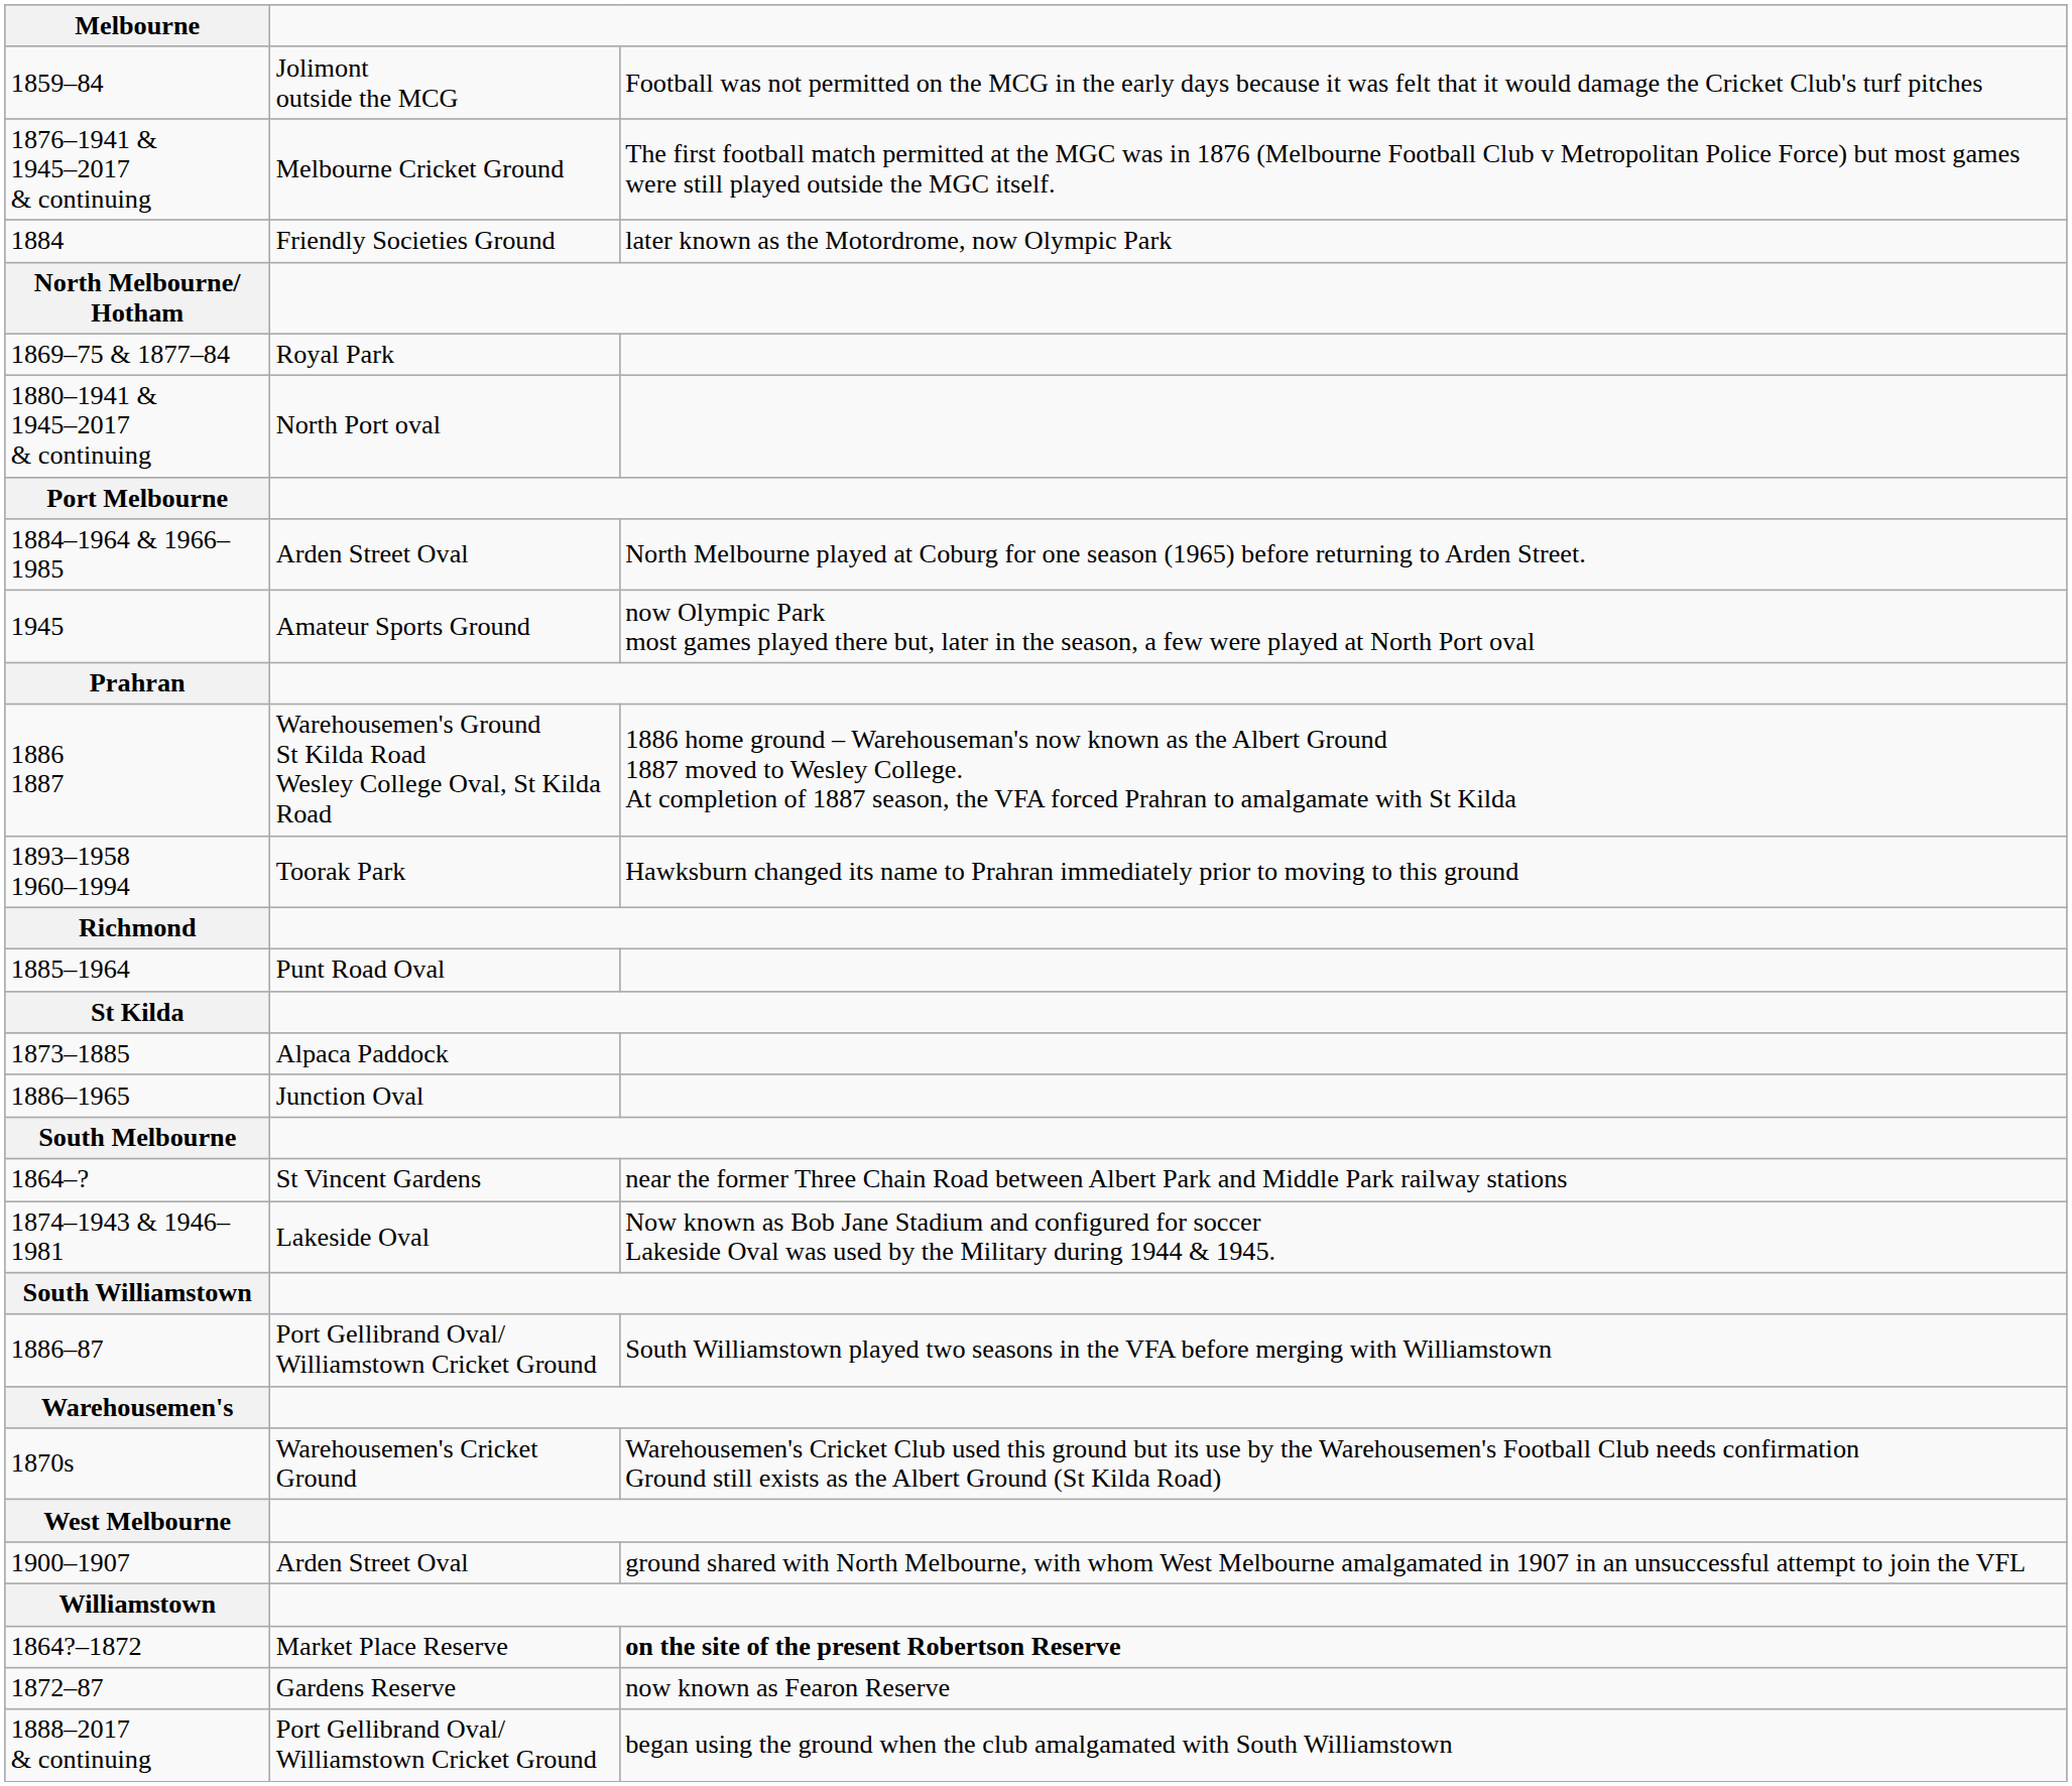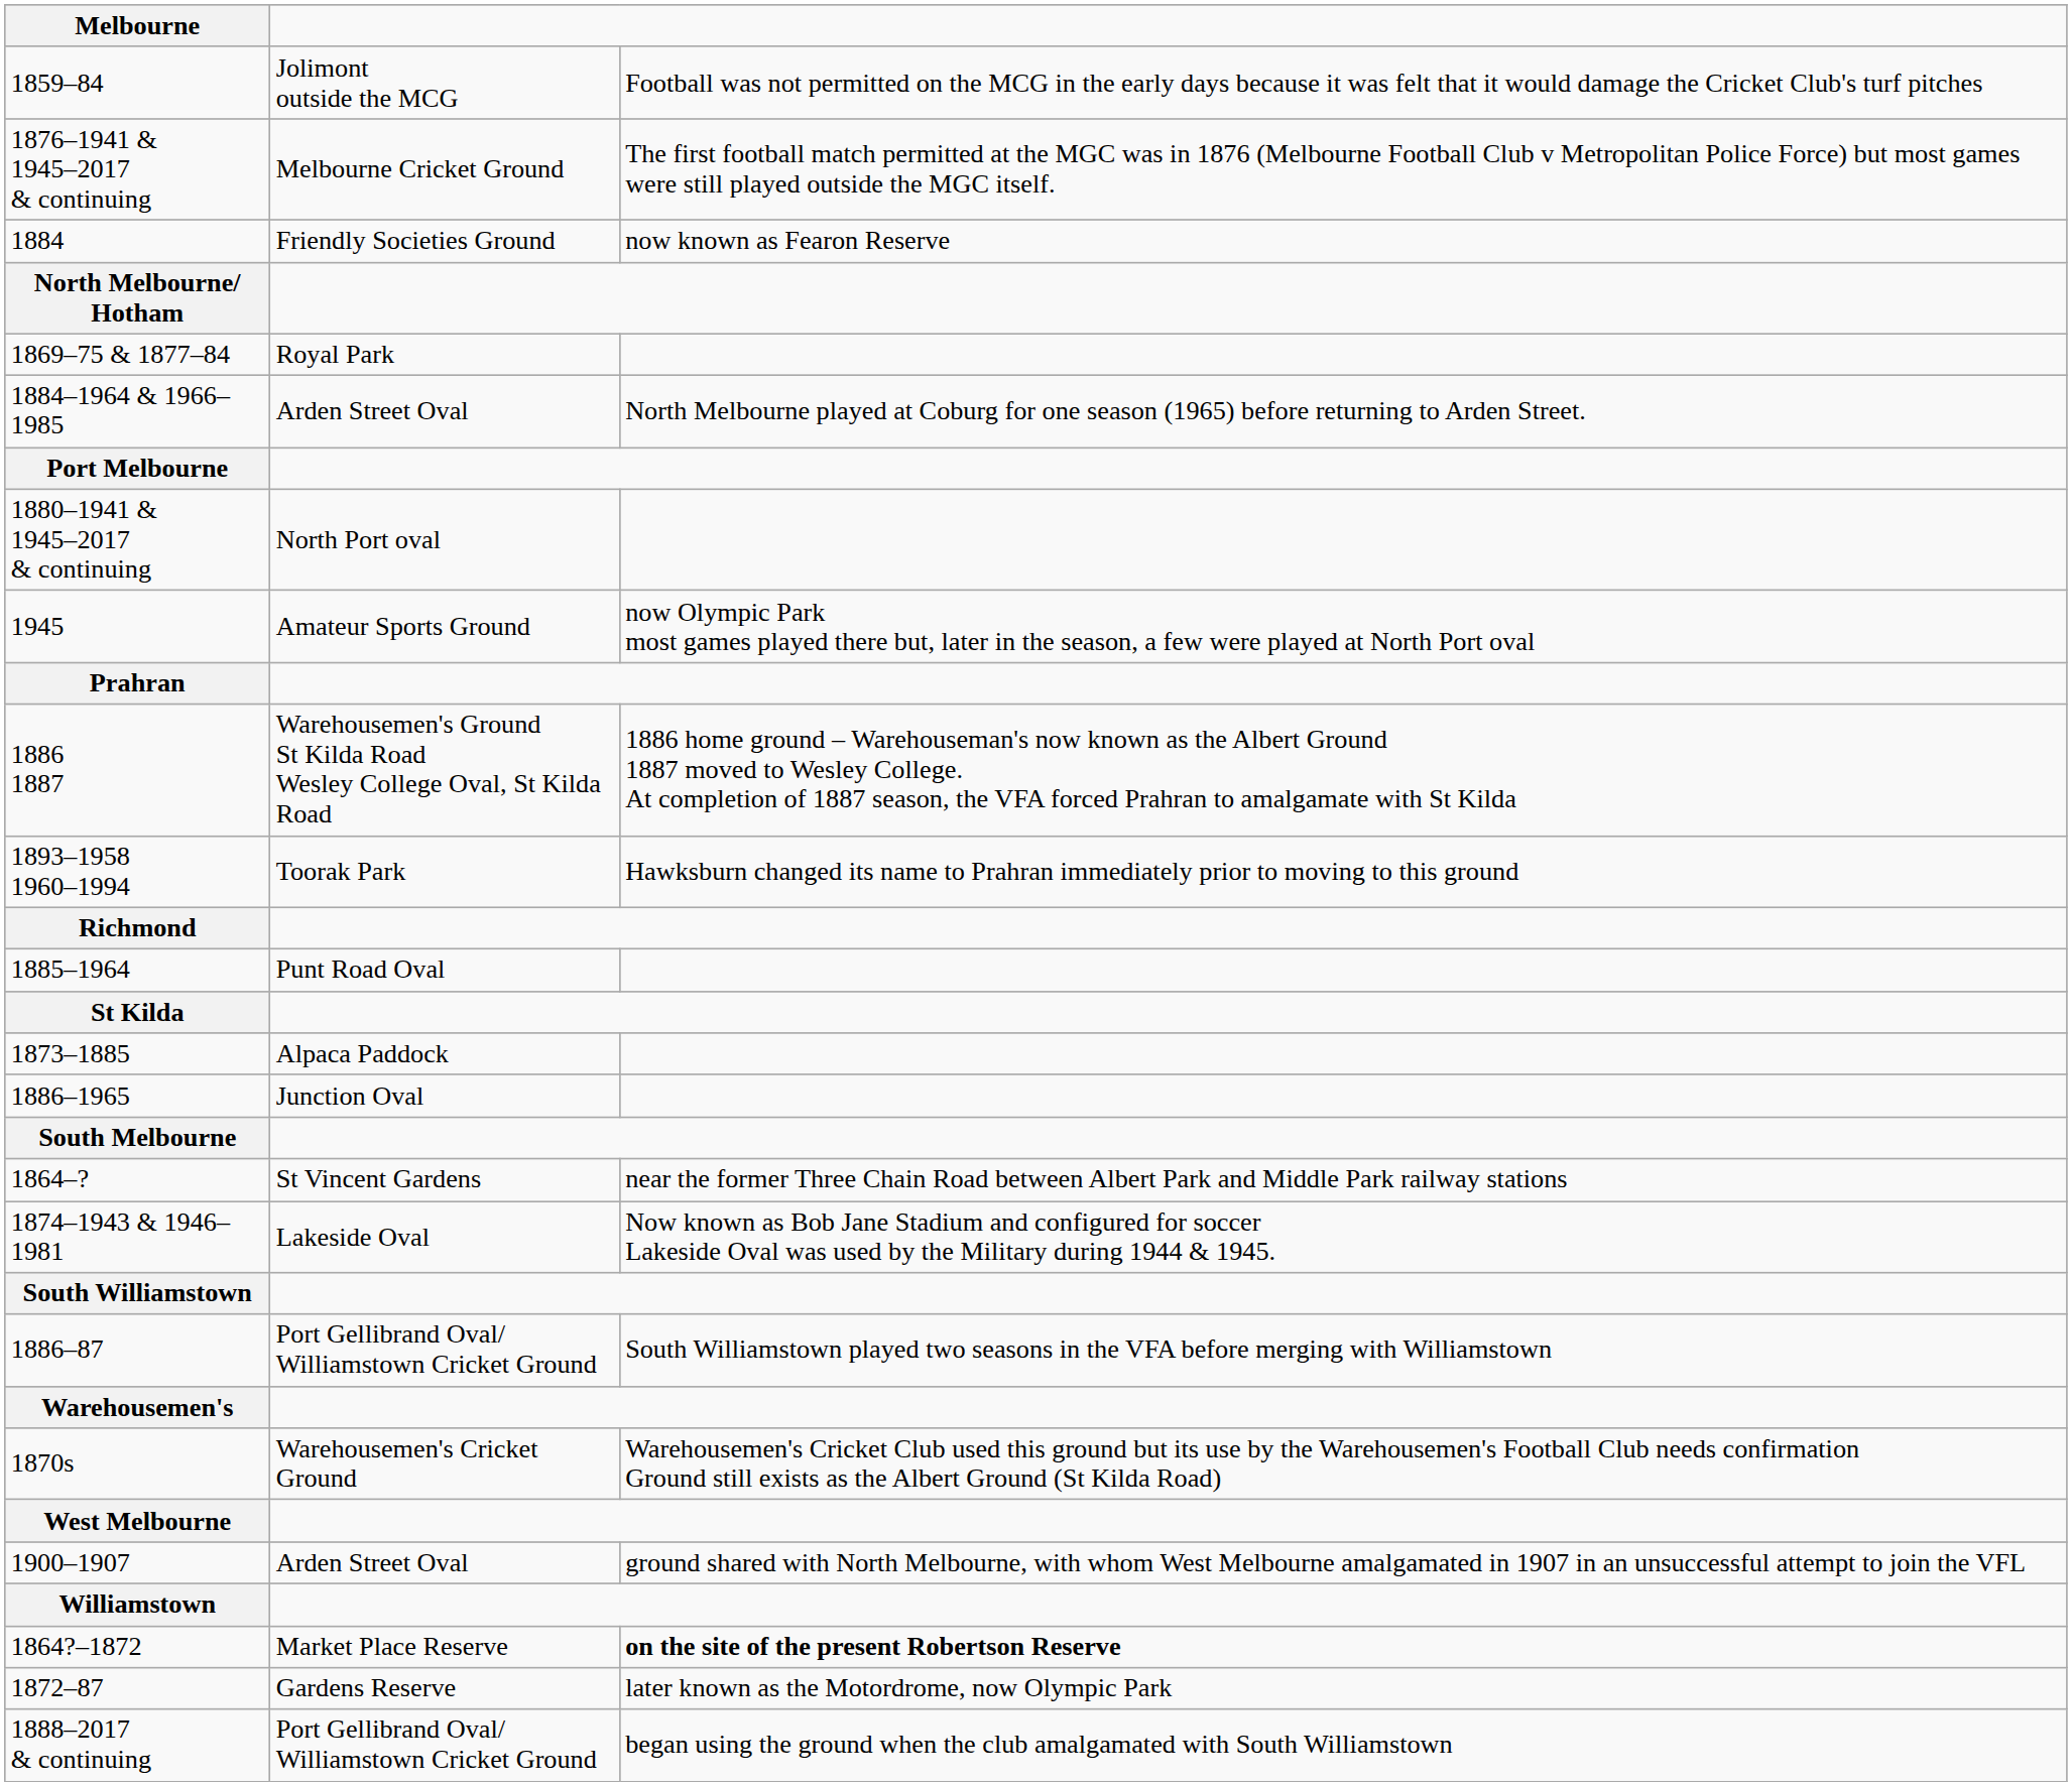Friendly Societies Ground | column 3: later known as the Motordrome, now Olympic Park -> now known as Fearon Reserve
rows swapped: 1884–1964 & 1966–1985 / Arden Street Oval <-> North Port oval
Gardens Reserve | column 3: now known as Fearon Reserve -> later known as the Motordrome, now Olympic Park
